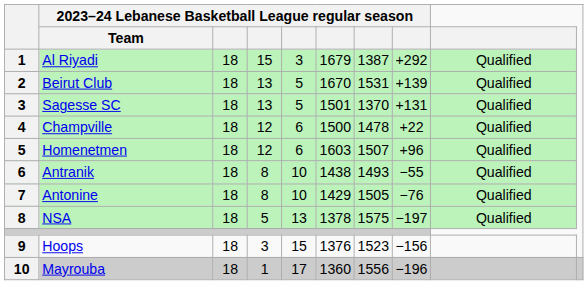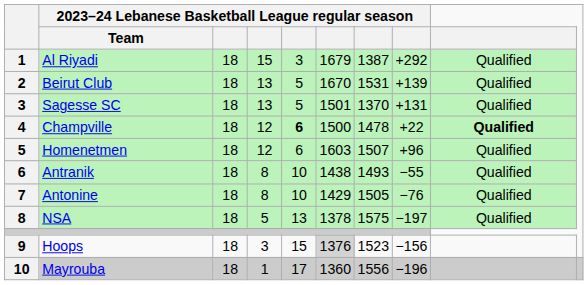Champville | column 5: normal -> bold
Champville | column 9: normal -> bold
Hoops | column 6: no background -> lightgrey background
